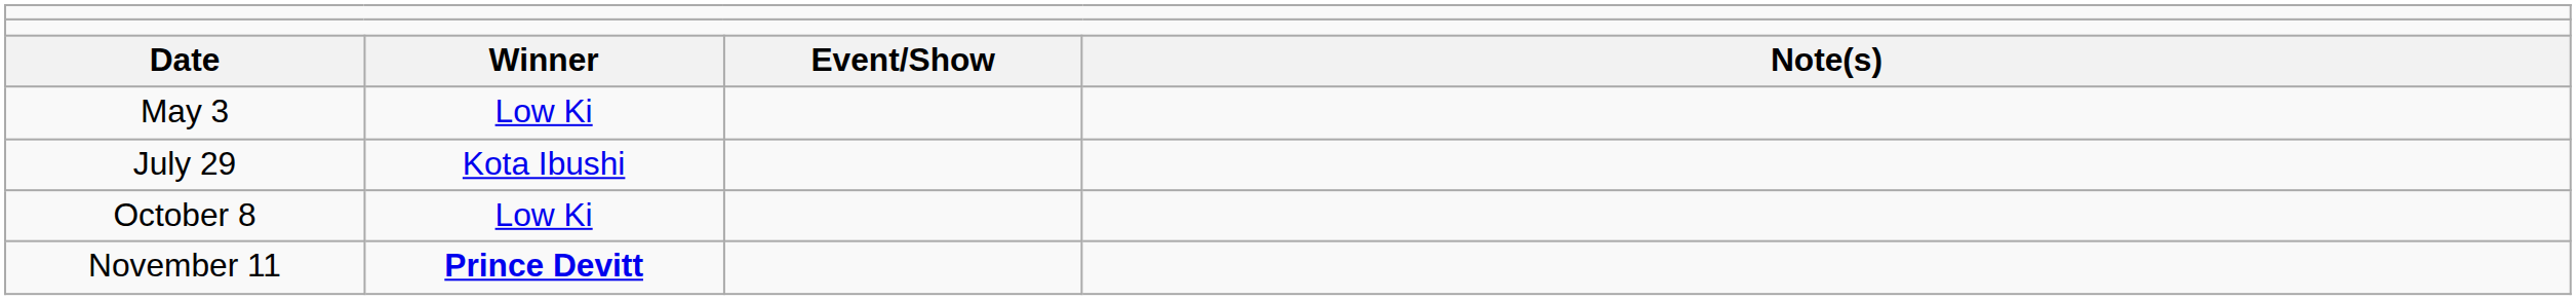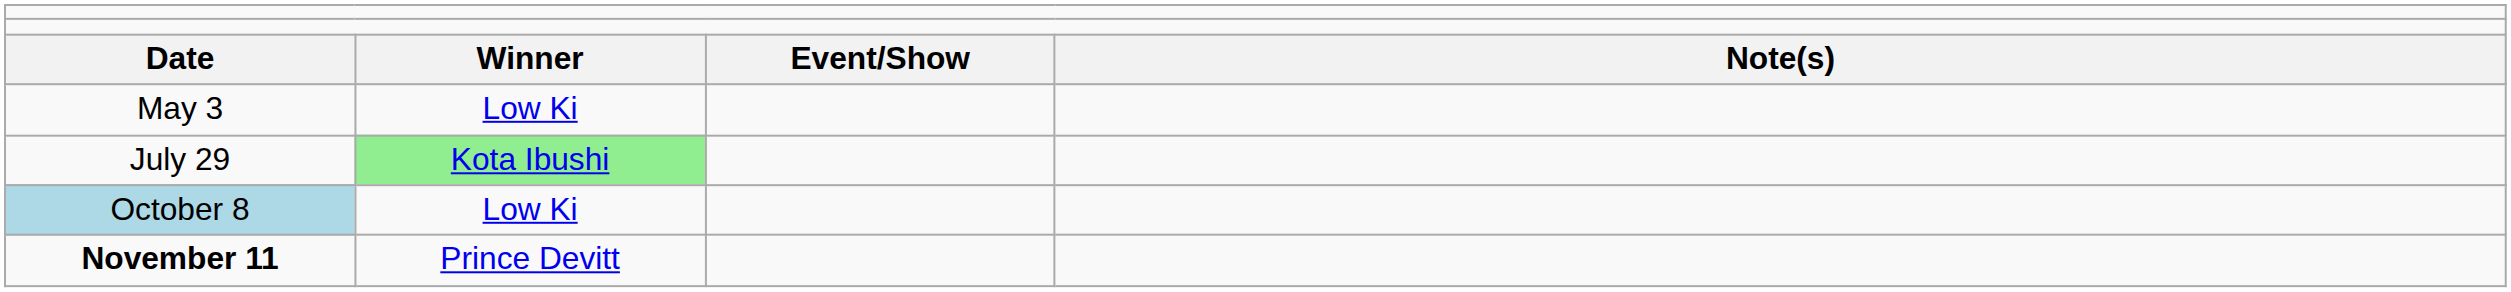July 29 | column 2: no background -> lightgreen background
October 8 | column 1: no background -> lightblue background
November 11 | column 1: normal -> bold
November 11 | column 2: bold -> normal
